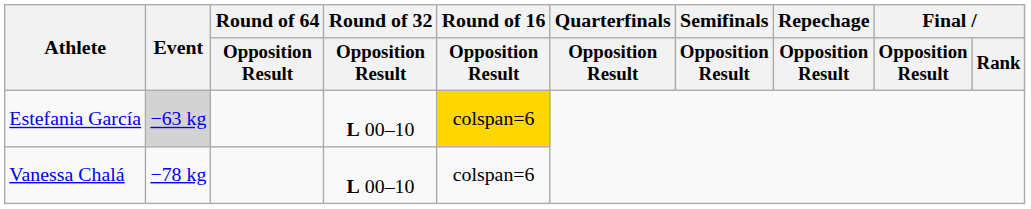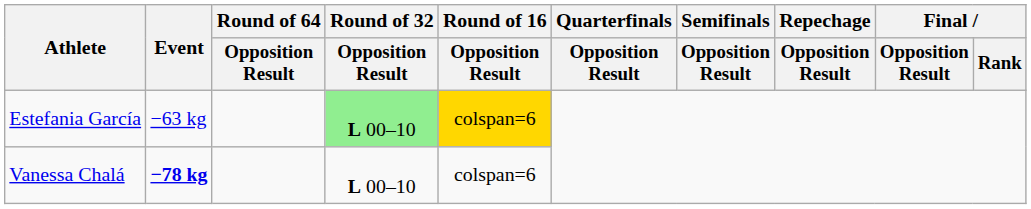Estefania García | Event: lightgrey background -> no background
Estefania García | Round of 32 / Opposition Result: no background -> lightgreen background
Vanessa Chalá | Event: normal -> bold
